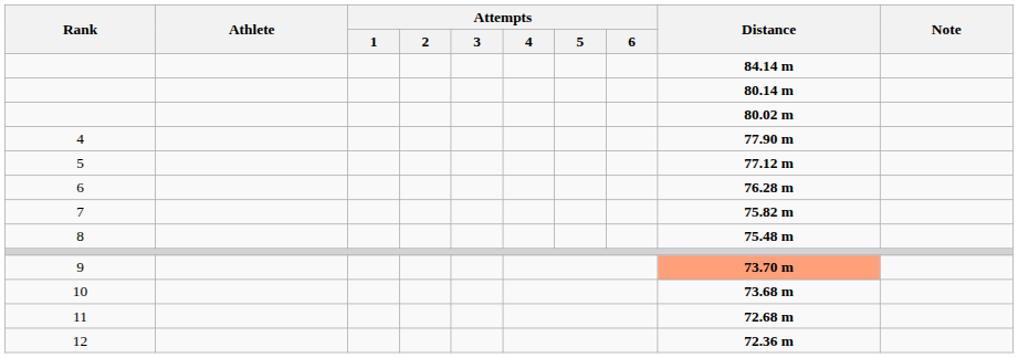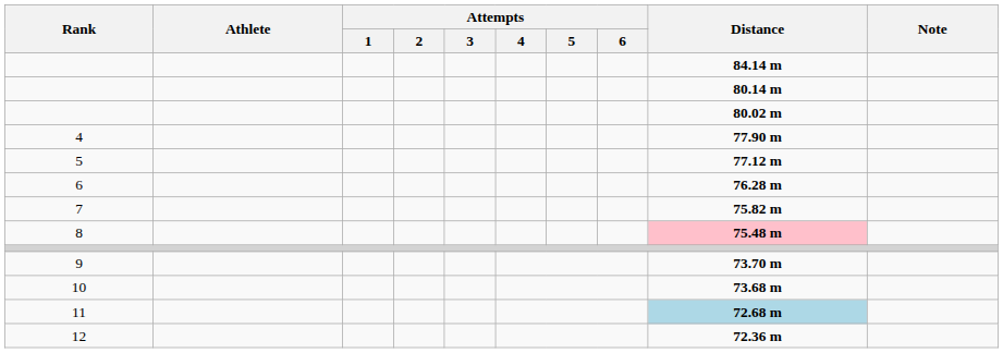8 | Distance: no background -> pink background
9 | Distance: lightsalmon background -> no background
11 | Distance: no background -> lightblue background
